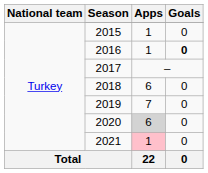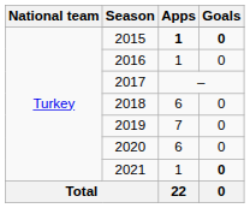2015 | Apps: normal -> bold
2015 | Goals: normal -> bold
2016 | Goals: bold -> normal
2020 | Apps: lightgrey background -> no background
2021 | Apps: pink background -> no background
2021 | Goals: normal -> bold
